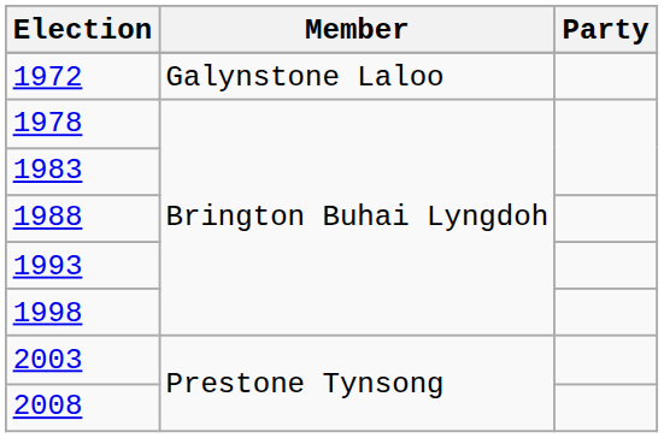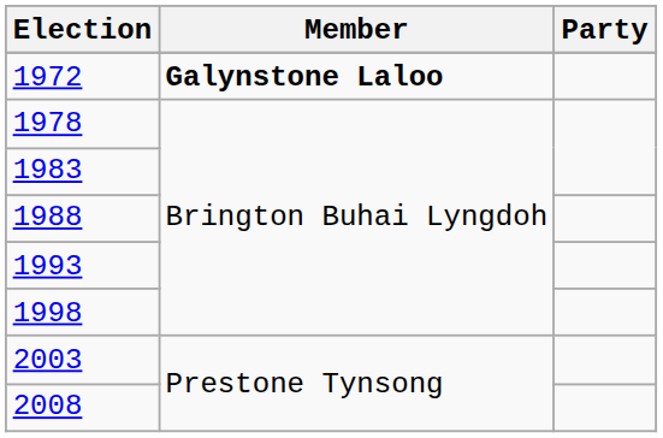1972 | Member: normal -> bold
